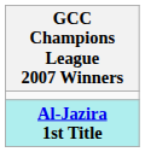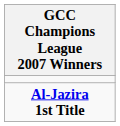row 3 | column 1: paleturquoise background -> no background
